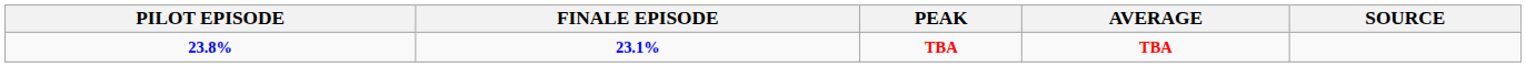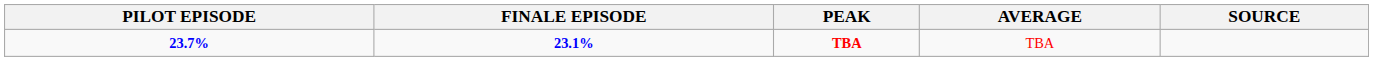row 2 | PILOT EPISODE: 23.8% -> 23.7%
row 2 | AVERAGE: bold -> normal
